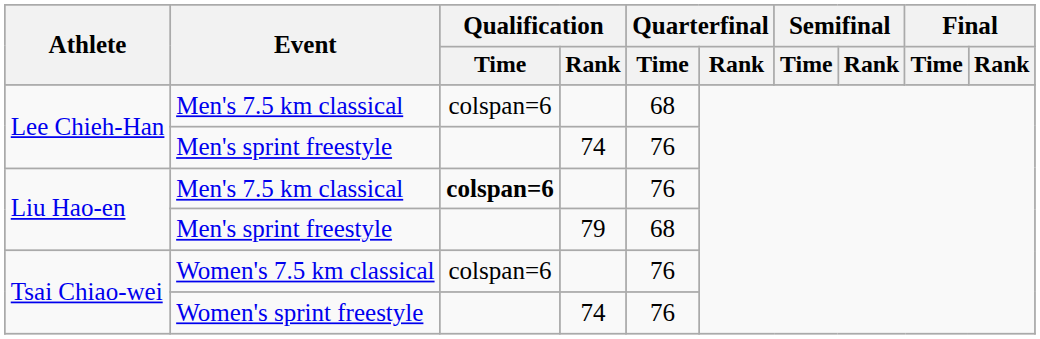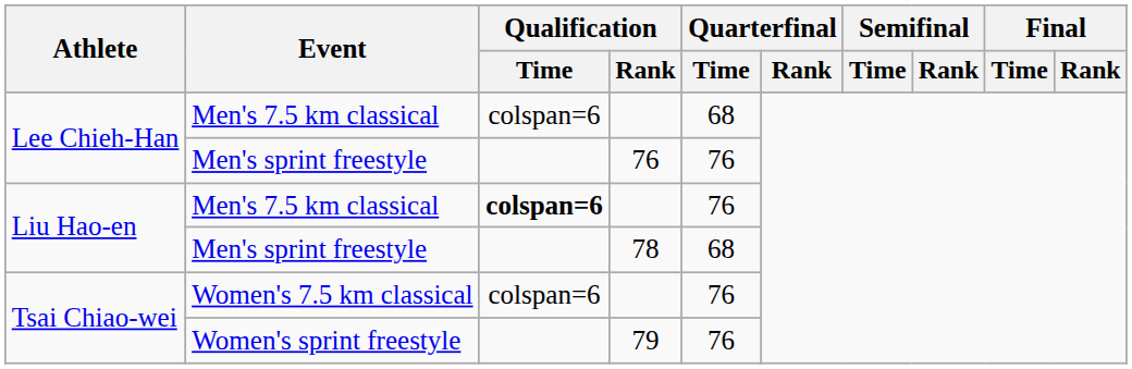Lee Chieh-Han / Men's sprint freestyle | Qualification / Rank: 74 -> 76
Liu Hao-en / Men's sprint freestyle | Qualification / Rank: 79 -> 78
Women's sprint freestyle | Qualification / Rank: 74 -> 79
